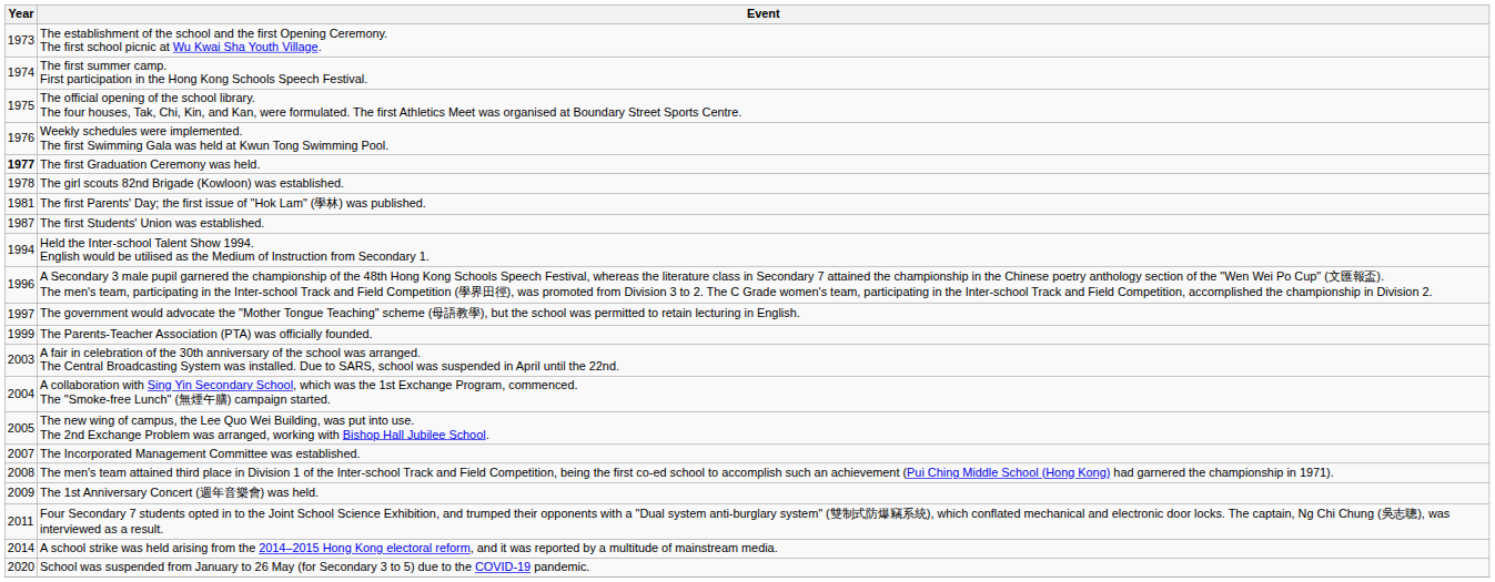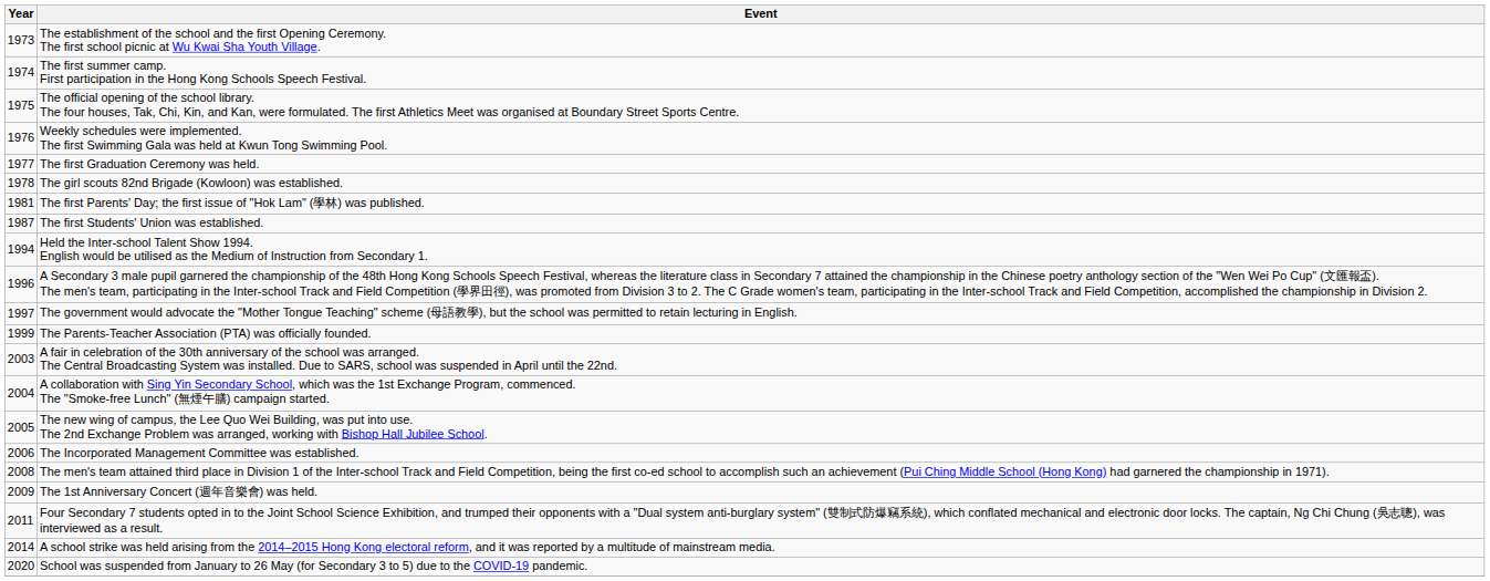The first Graduation Ceremony was held. | Year: bold -> normal
The Incorporated Management Committee was established. | Year: 2007 -> 2006
